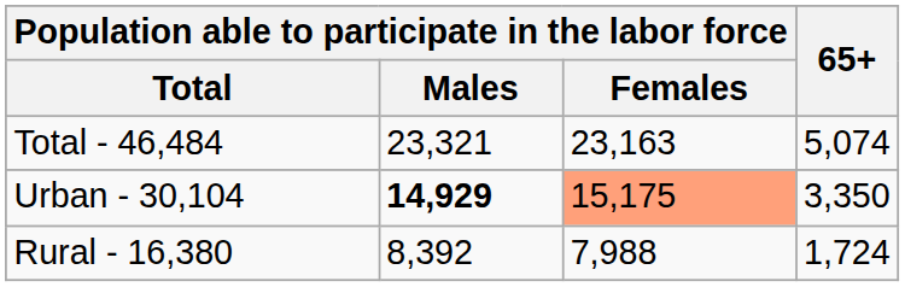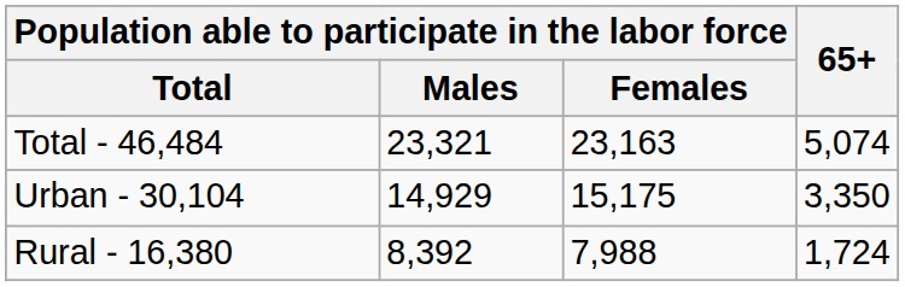Urban - 30,104 | Population able to participate in the labor force / Males: bold -> normal
Urban - 30,104 | Population able to participate in the labor force / Females: lightsalmon background -> no background
